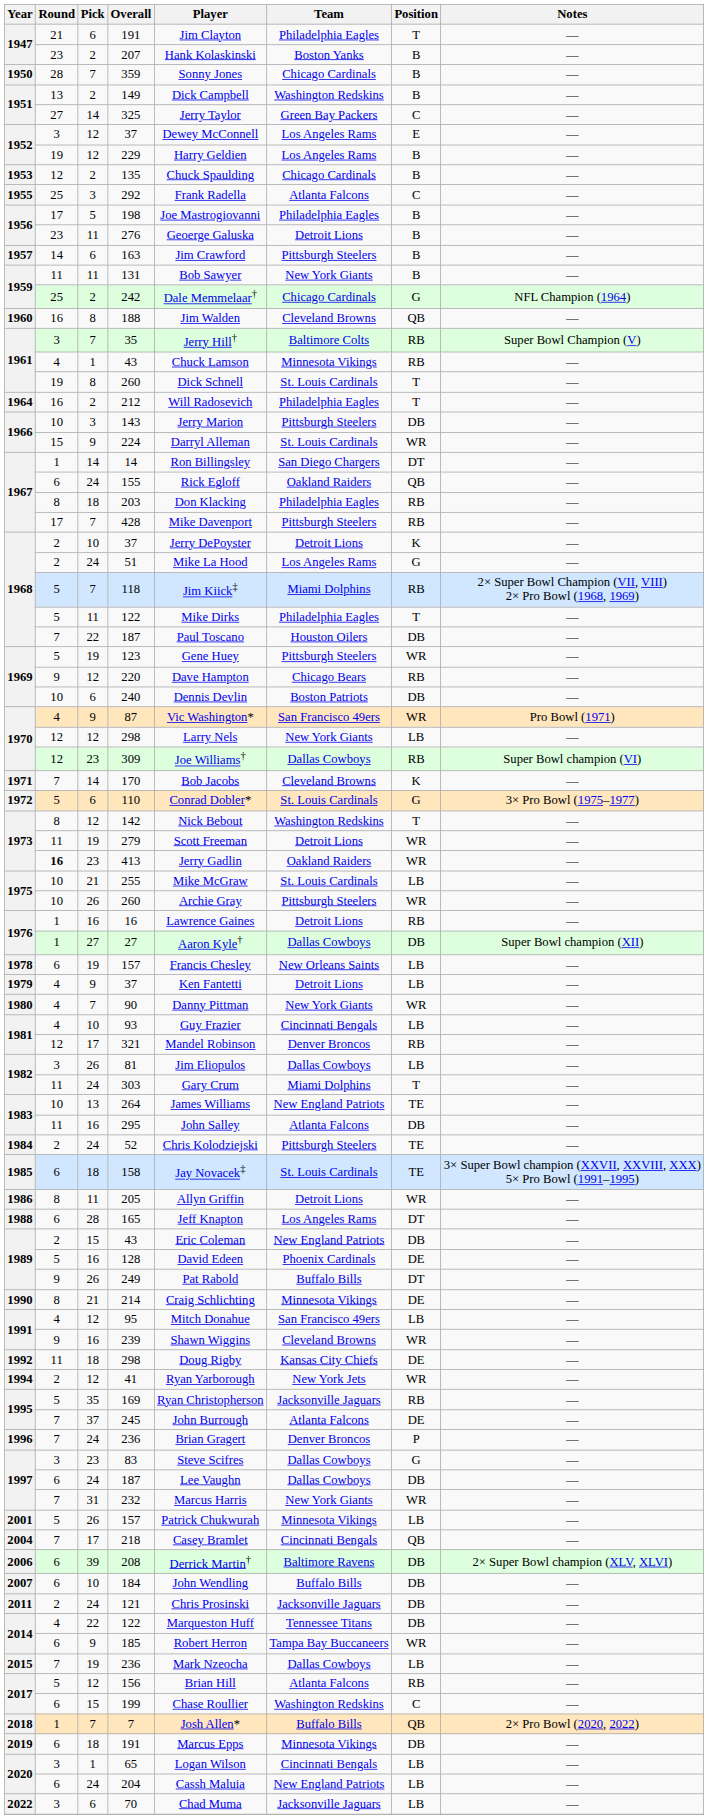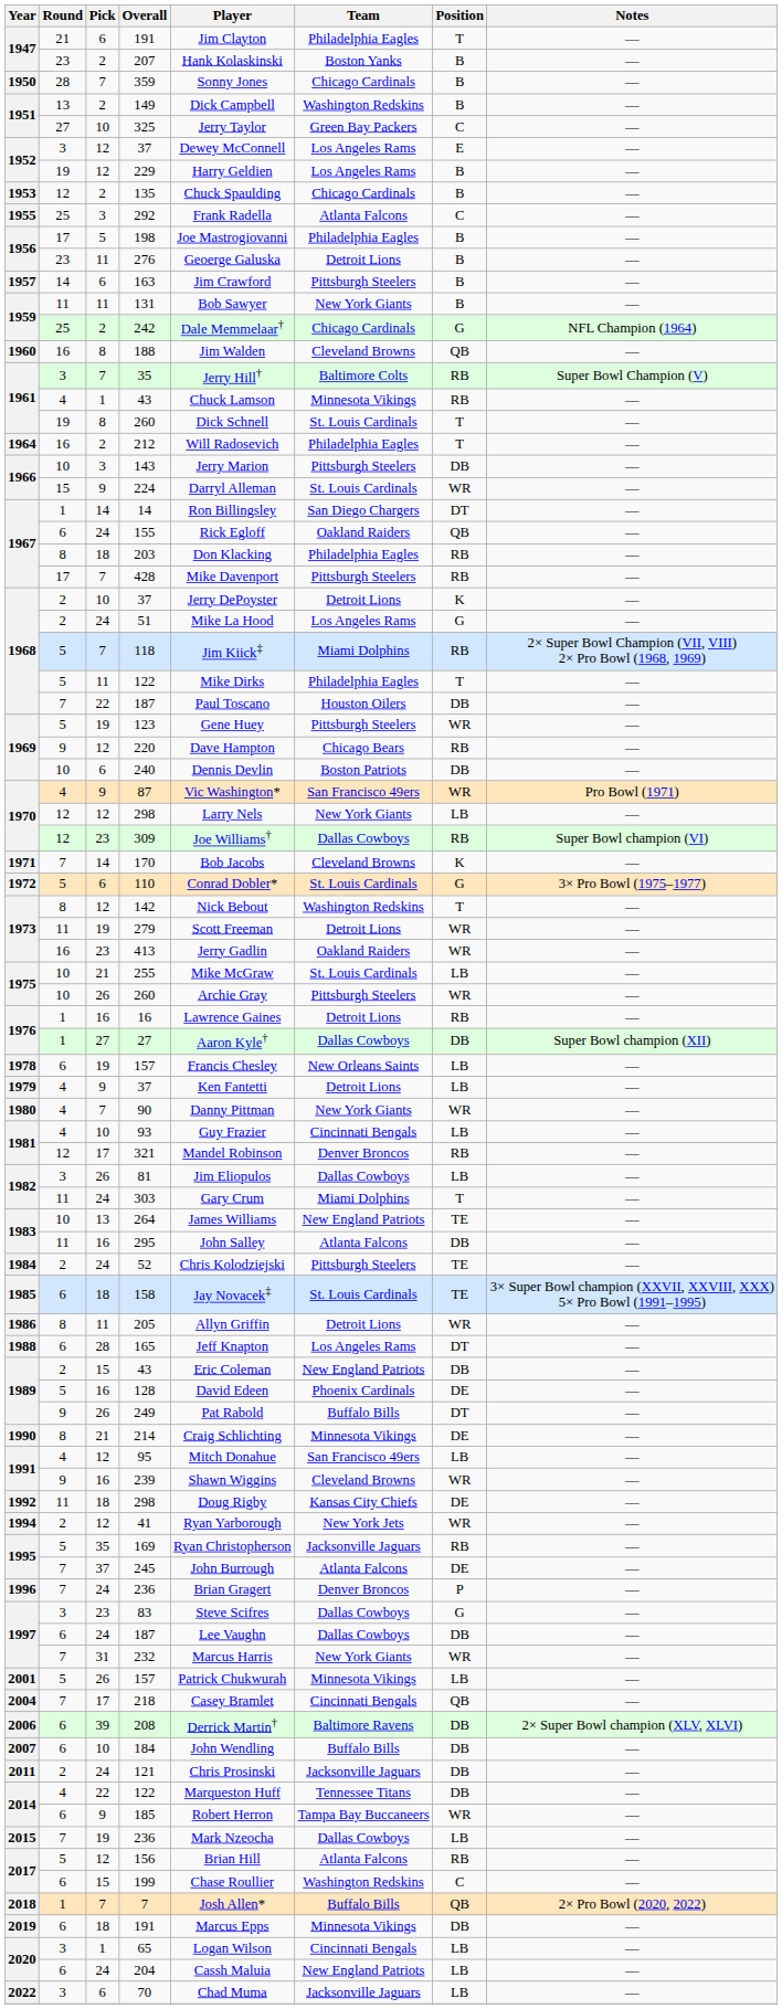325 | Pick: 14 -> 10
413 | Round: bold -> normal
